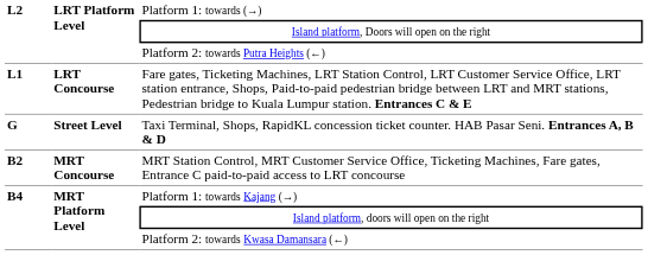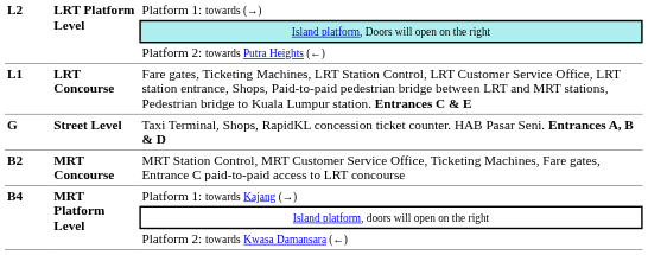Island platform, Doors will open on the right | column 3: no background -> paleturquoise background
